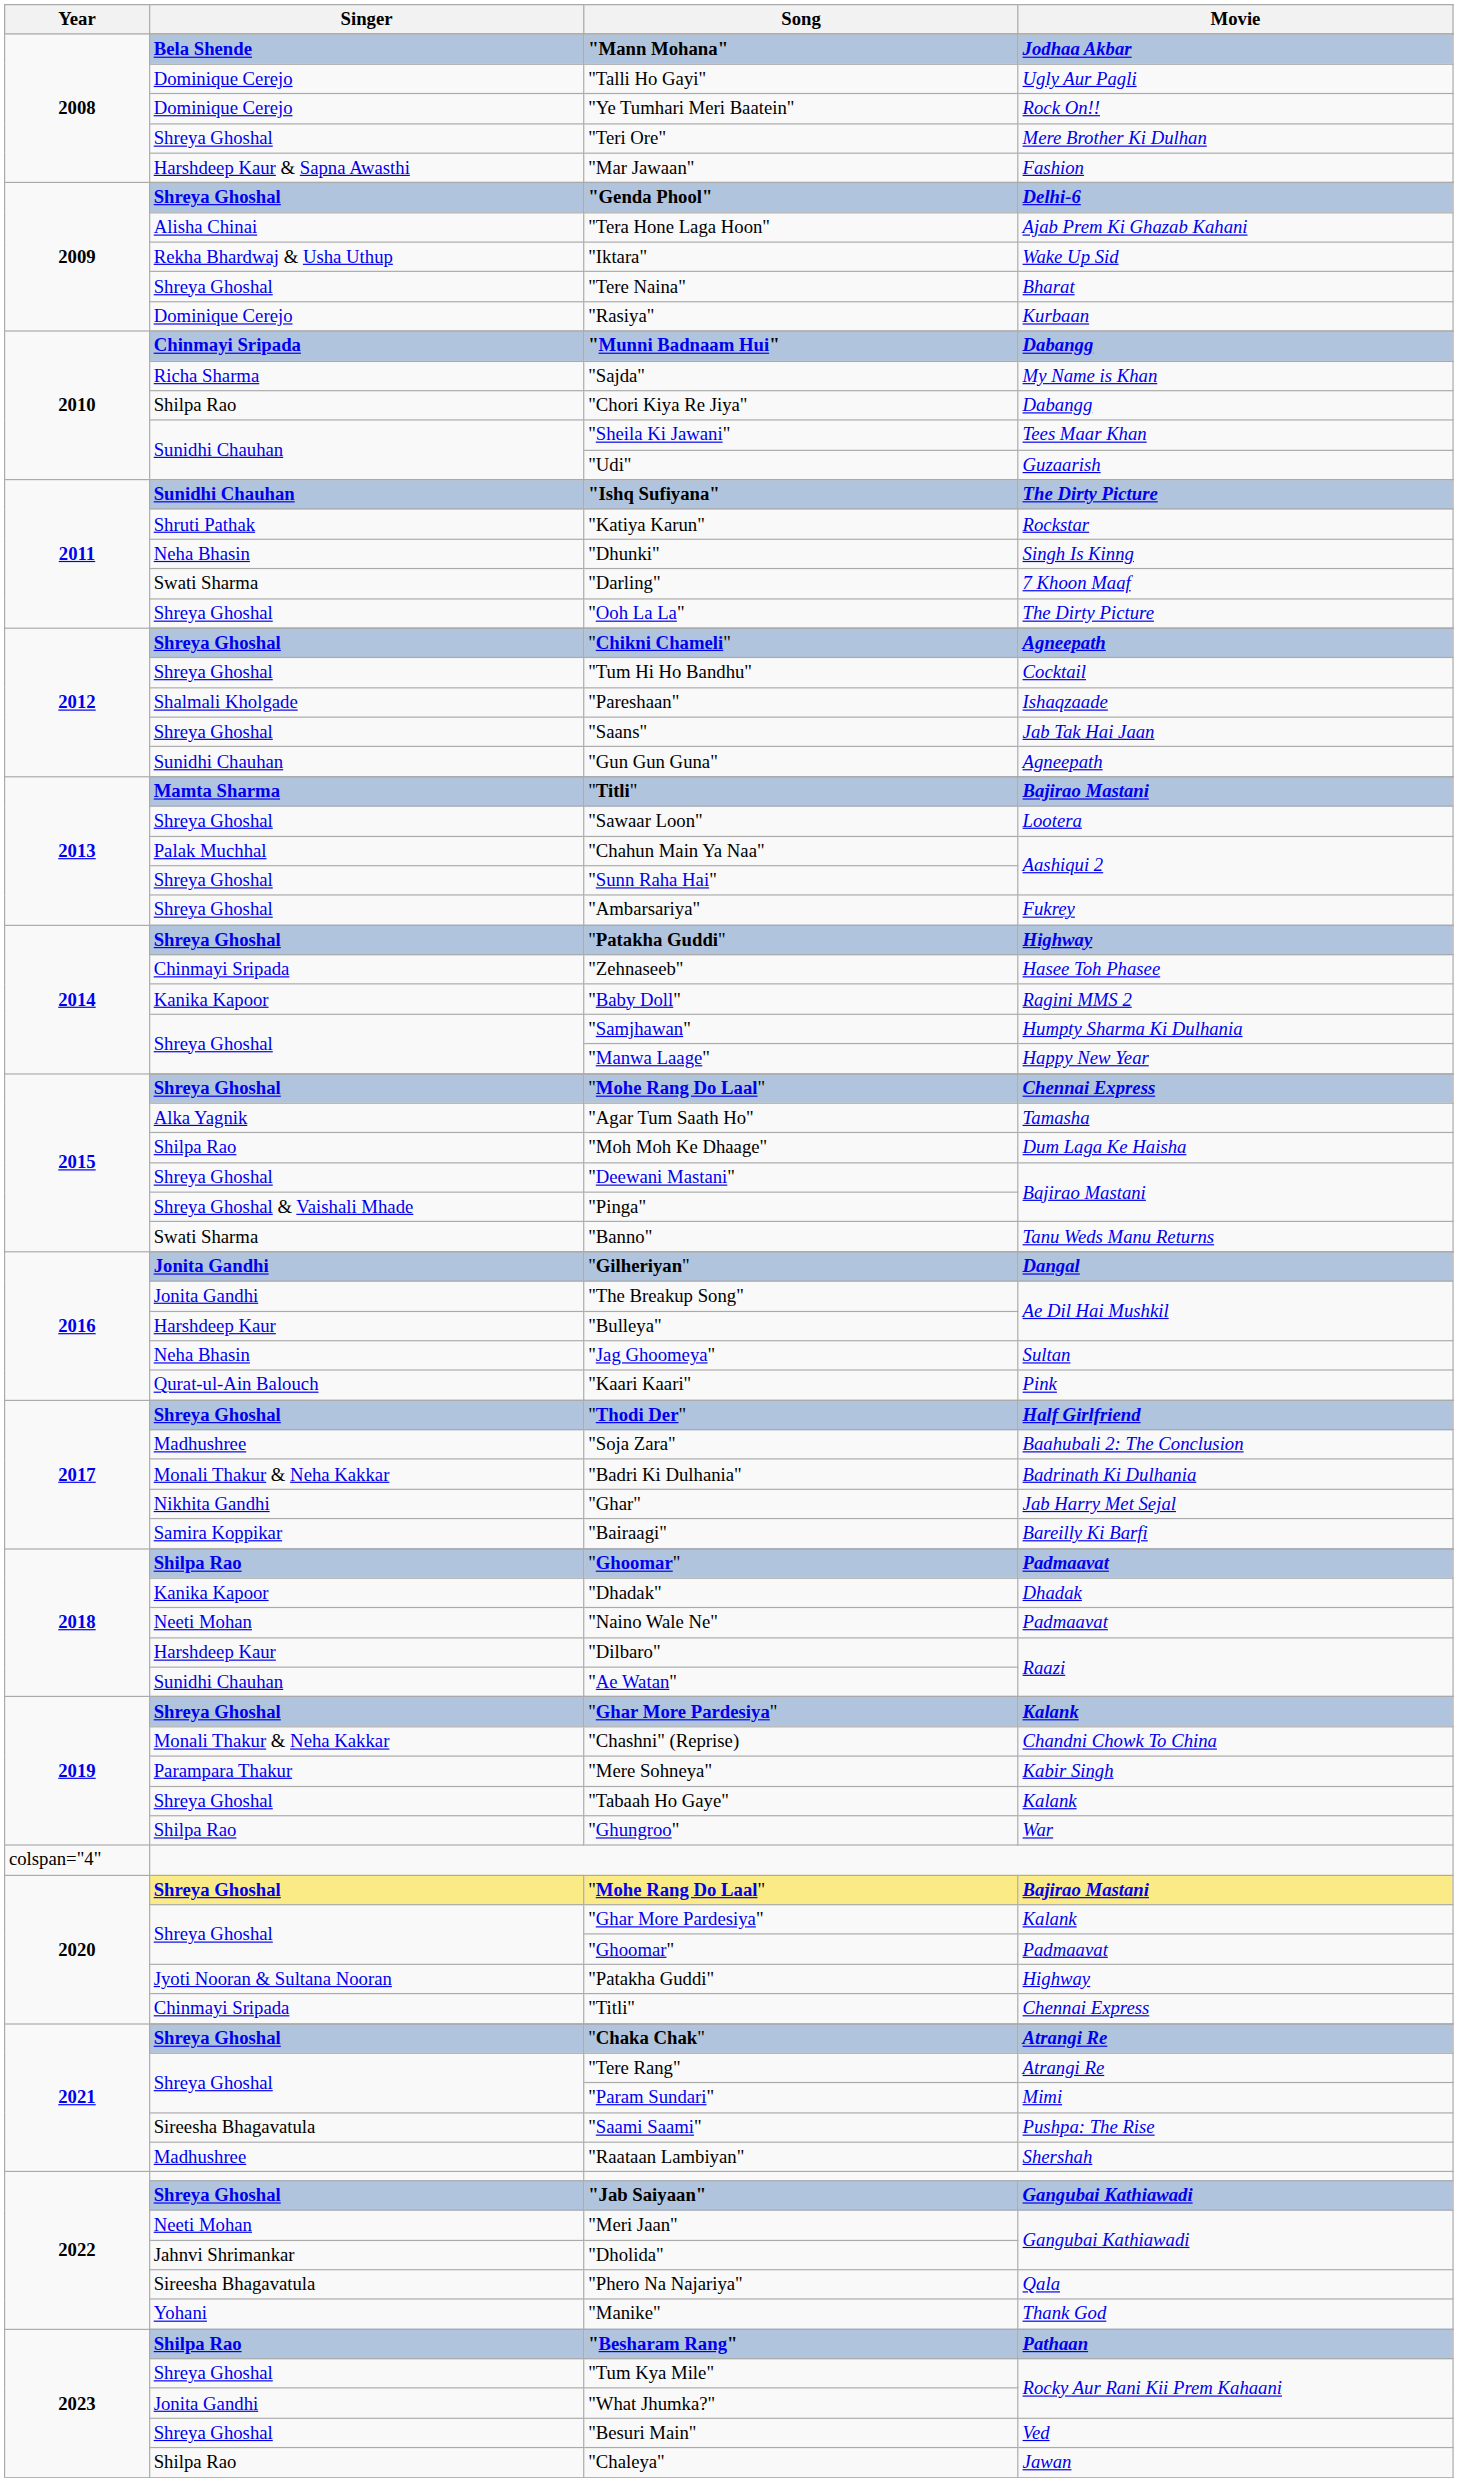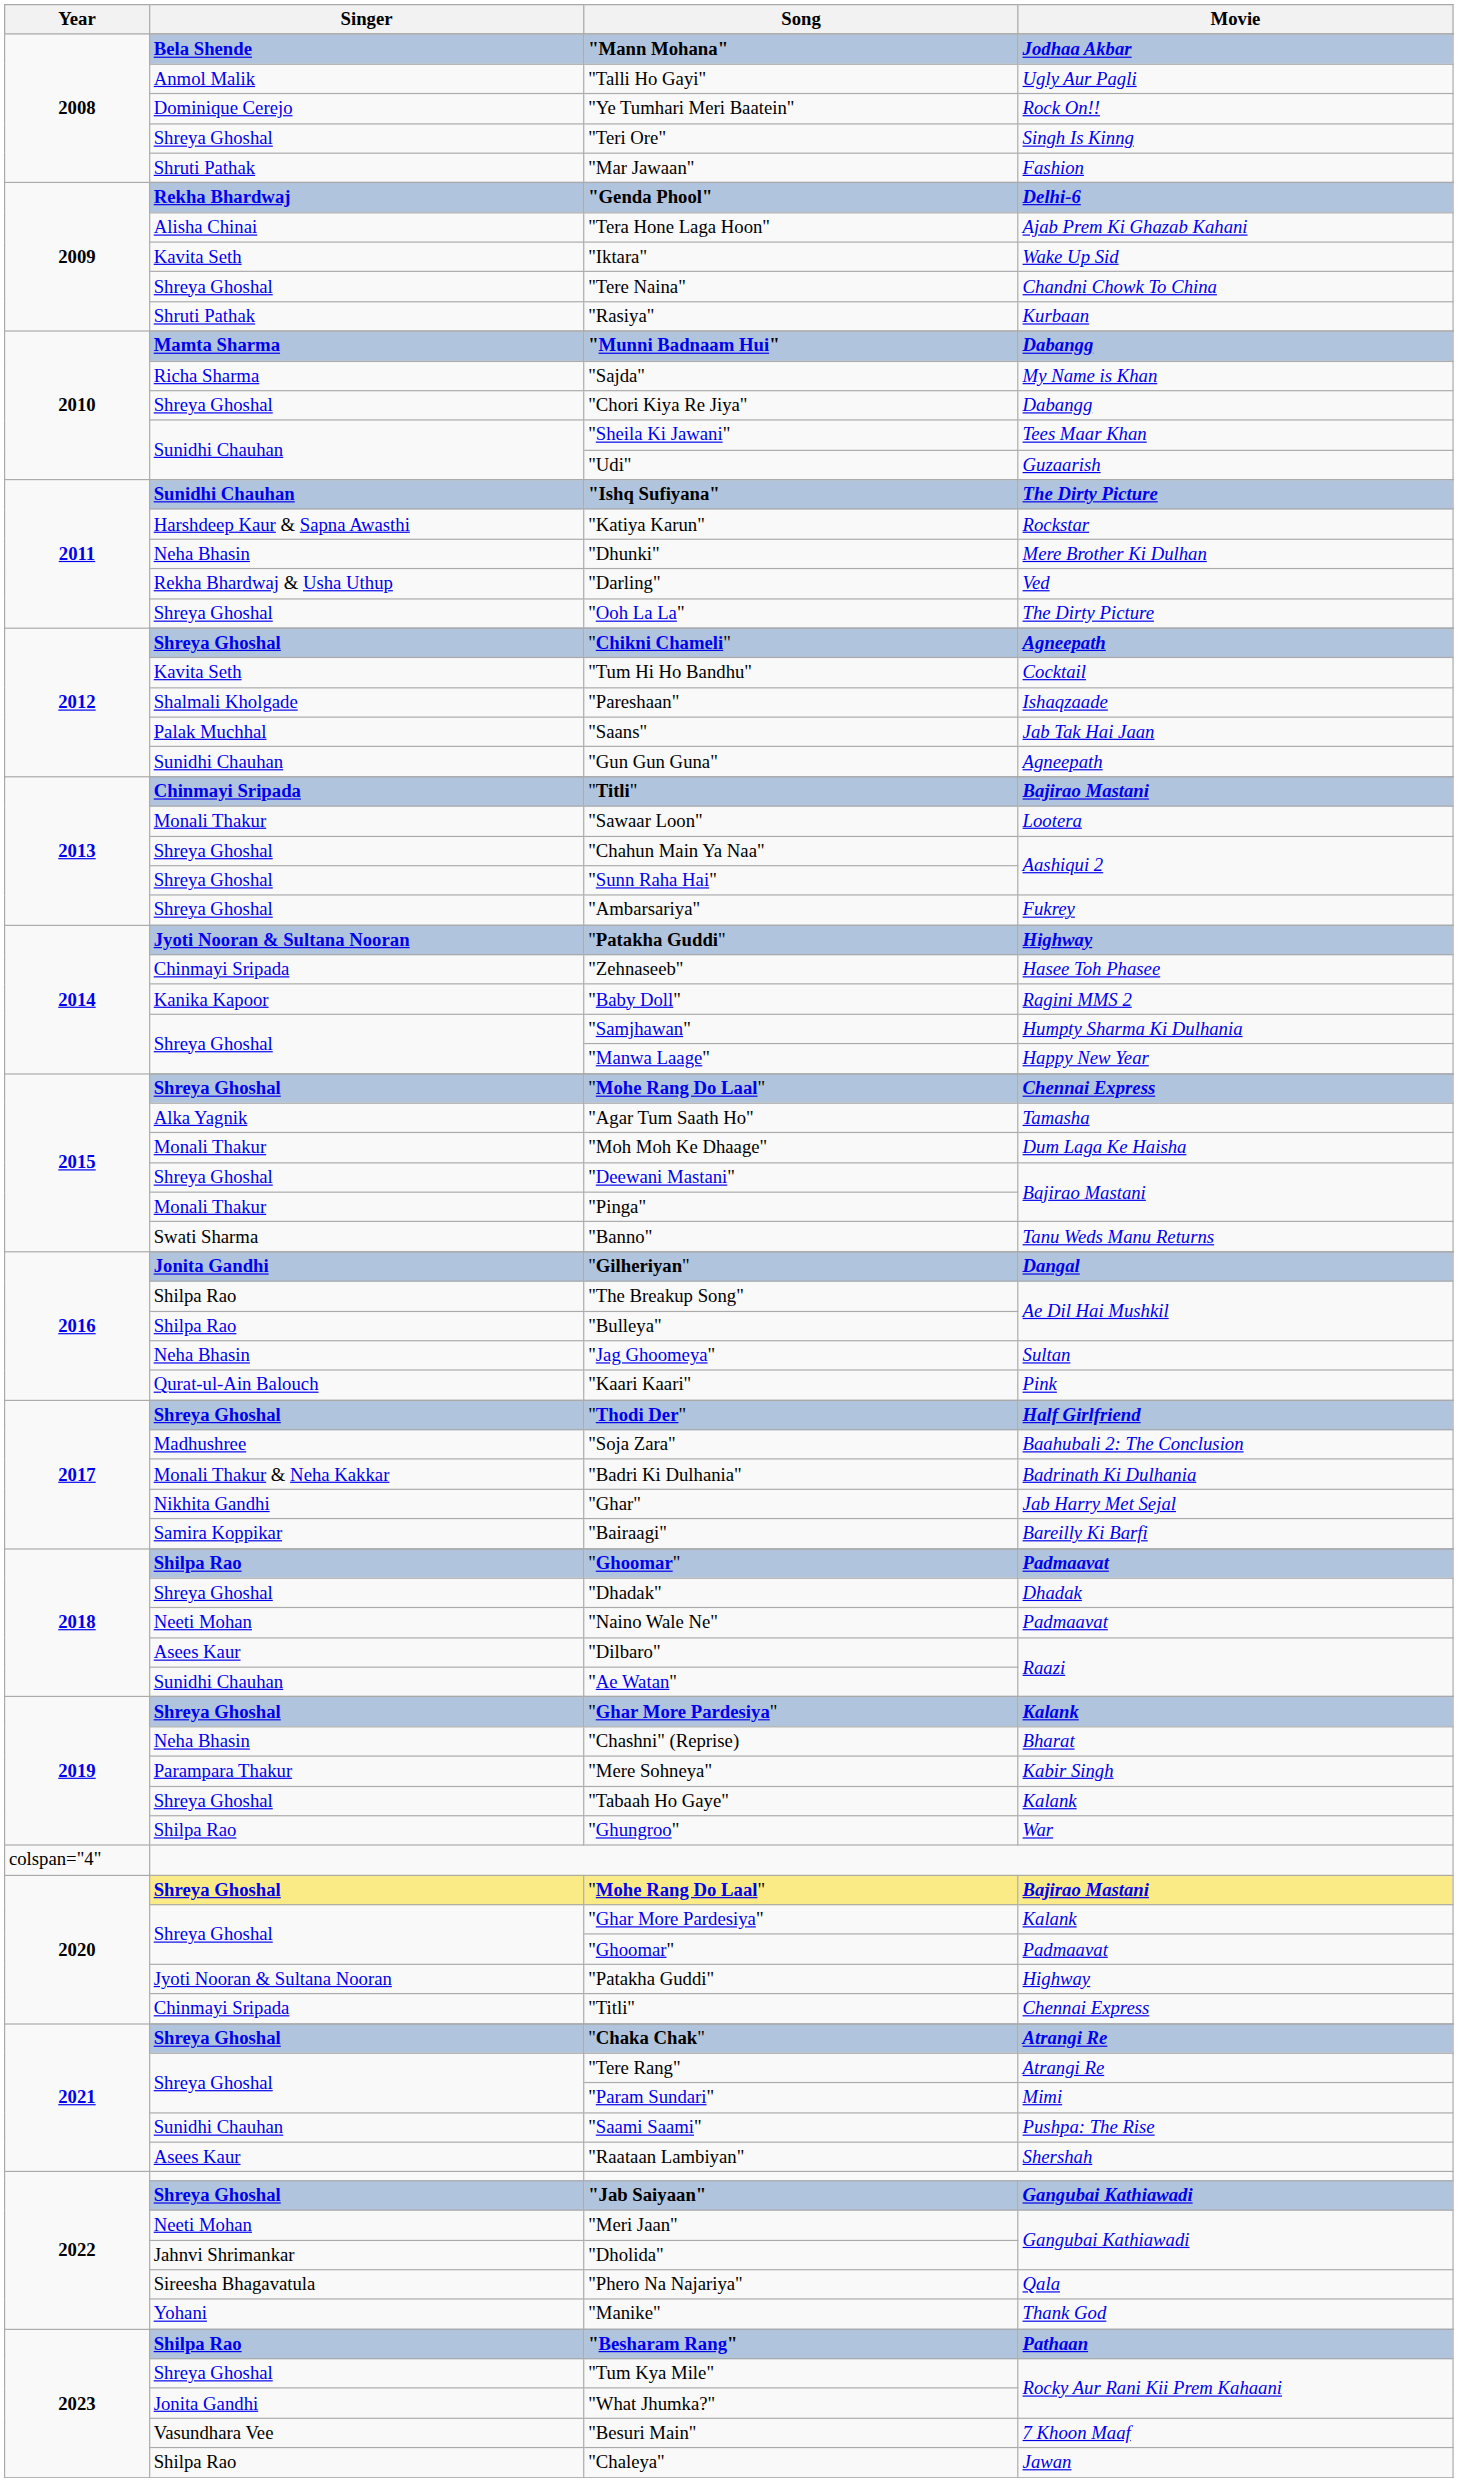"Talli Ho Gayi" | Singer: Dominique Cerejo -> Anmol Malik
"Teri Ore" | Movie: Mere Brother Ki Dulhan -> Singh Is Kinng
"Mar Jawaan" | Singer: Harshdeep Kaur & Sapna Awasthi -> Shruti Pathak
"Genda Phool" | Singer: Shreya Ghoshal -> Rekha Bhardwaj
"Iktara" | Singer: Rekha Bhardwaj & Usha Uthup -> Kavita Seth
"Tere Naina" | Movie: Bharat -> Chandni Chowk To China
"Rasiya" | Singer: Dominique Cerejo -> Shruti Pathak
"Munni Badnaam Hui" | Singer: Chinmayi Sripada -> Mamta Sharma
"Chori Kiya Re Jiya" | Singer: Shilpa Rao -> Shreya Ghoshal
"Katiya Karun" | Singer: Shruti Pathak -> Harshdeep Kaur & Sapna Awasthi
"Dhunki" | Movie: Singh Is Kinng -> Mere Brother Ki Dulhan
"Darling" | Singer: Swati Sharma -> Rekha Bhardwaj & Usha Uthup
"Darling" | Movie: 7 Khoon Maaf -> Ved
"Tum Hi Ho Bandhu" | Singer: Shreya Ghoshal -> Kavita Seth
"Saans" | Singer: Shreya Ghoshal -> Palak Muchhal
2013 / "Titli" | Singer: Mamta Sharma -> Chinmayi Sripada
"Sawaar Loon" | Singer: Shreya Ghoshal -> Monali Thakur
"Chahun Main Ya Naa" | Singer: Palak Muchhal -> Shreya Ghoshal
2014 / "Patakha Guddi" | Singer: Shreya Ghoshal -> Jyoti Nooran & Sultana Nooran
"Moh Moh Ke Dhaage" | Singer: Shilpa Rao -> Monali Thakur
"Pinga" | Singer: Shreya Ghoshal & Vaishali Mhade -> Monali Thakur
"The Breakup Song" | Singer: Jonita Gandhi -> Shilpa Rao
"Bulleya" | Singer: Harshdeep Kaur -> Shilpa Rao
"Dhadak" | Singer: Kanika Kapoor -> Shreya Ghoshal
"Dilbaro" | Singer: Harshdeep Kaur -> Asees Kaur
"Chashni" (Reprise) | Singer: Monali Thakur & Neha Kakkar -> Neha Bhasin
"Chashni" (Reprise) | Movie: Chandni Chowk To China -> Bharat
"Saami Saami" | Singer: Sireesha Bhagavatula -> Sunidhi Chauhan
"Raataan Lambiyan" | Singer: Madhushree -> Asees Kaur
"Besuri Main" | Singer: Shreya Ghoshal -> Vasundhara Vee
"Besuri Main" | Movie: Ved -> 7 Khoon Maaf
